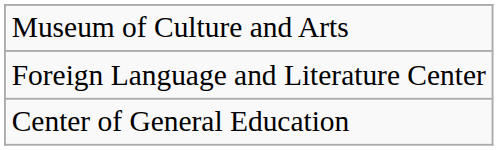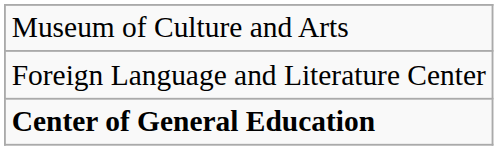row 3 | column 1: normal -> bold
